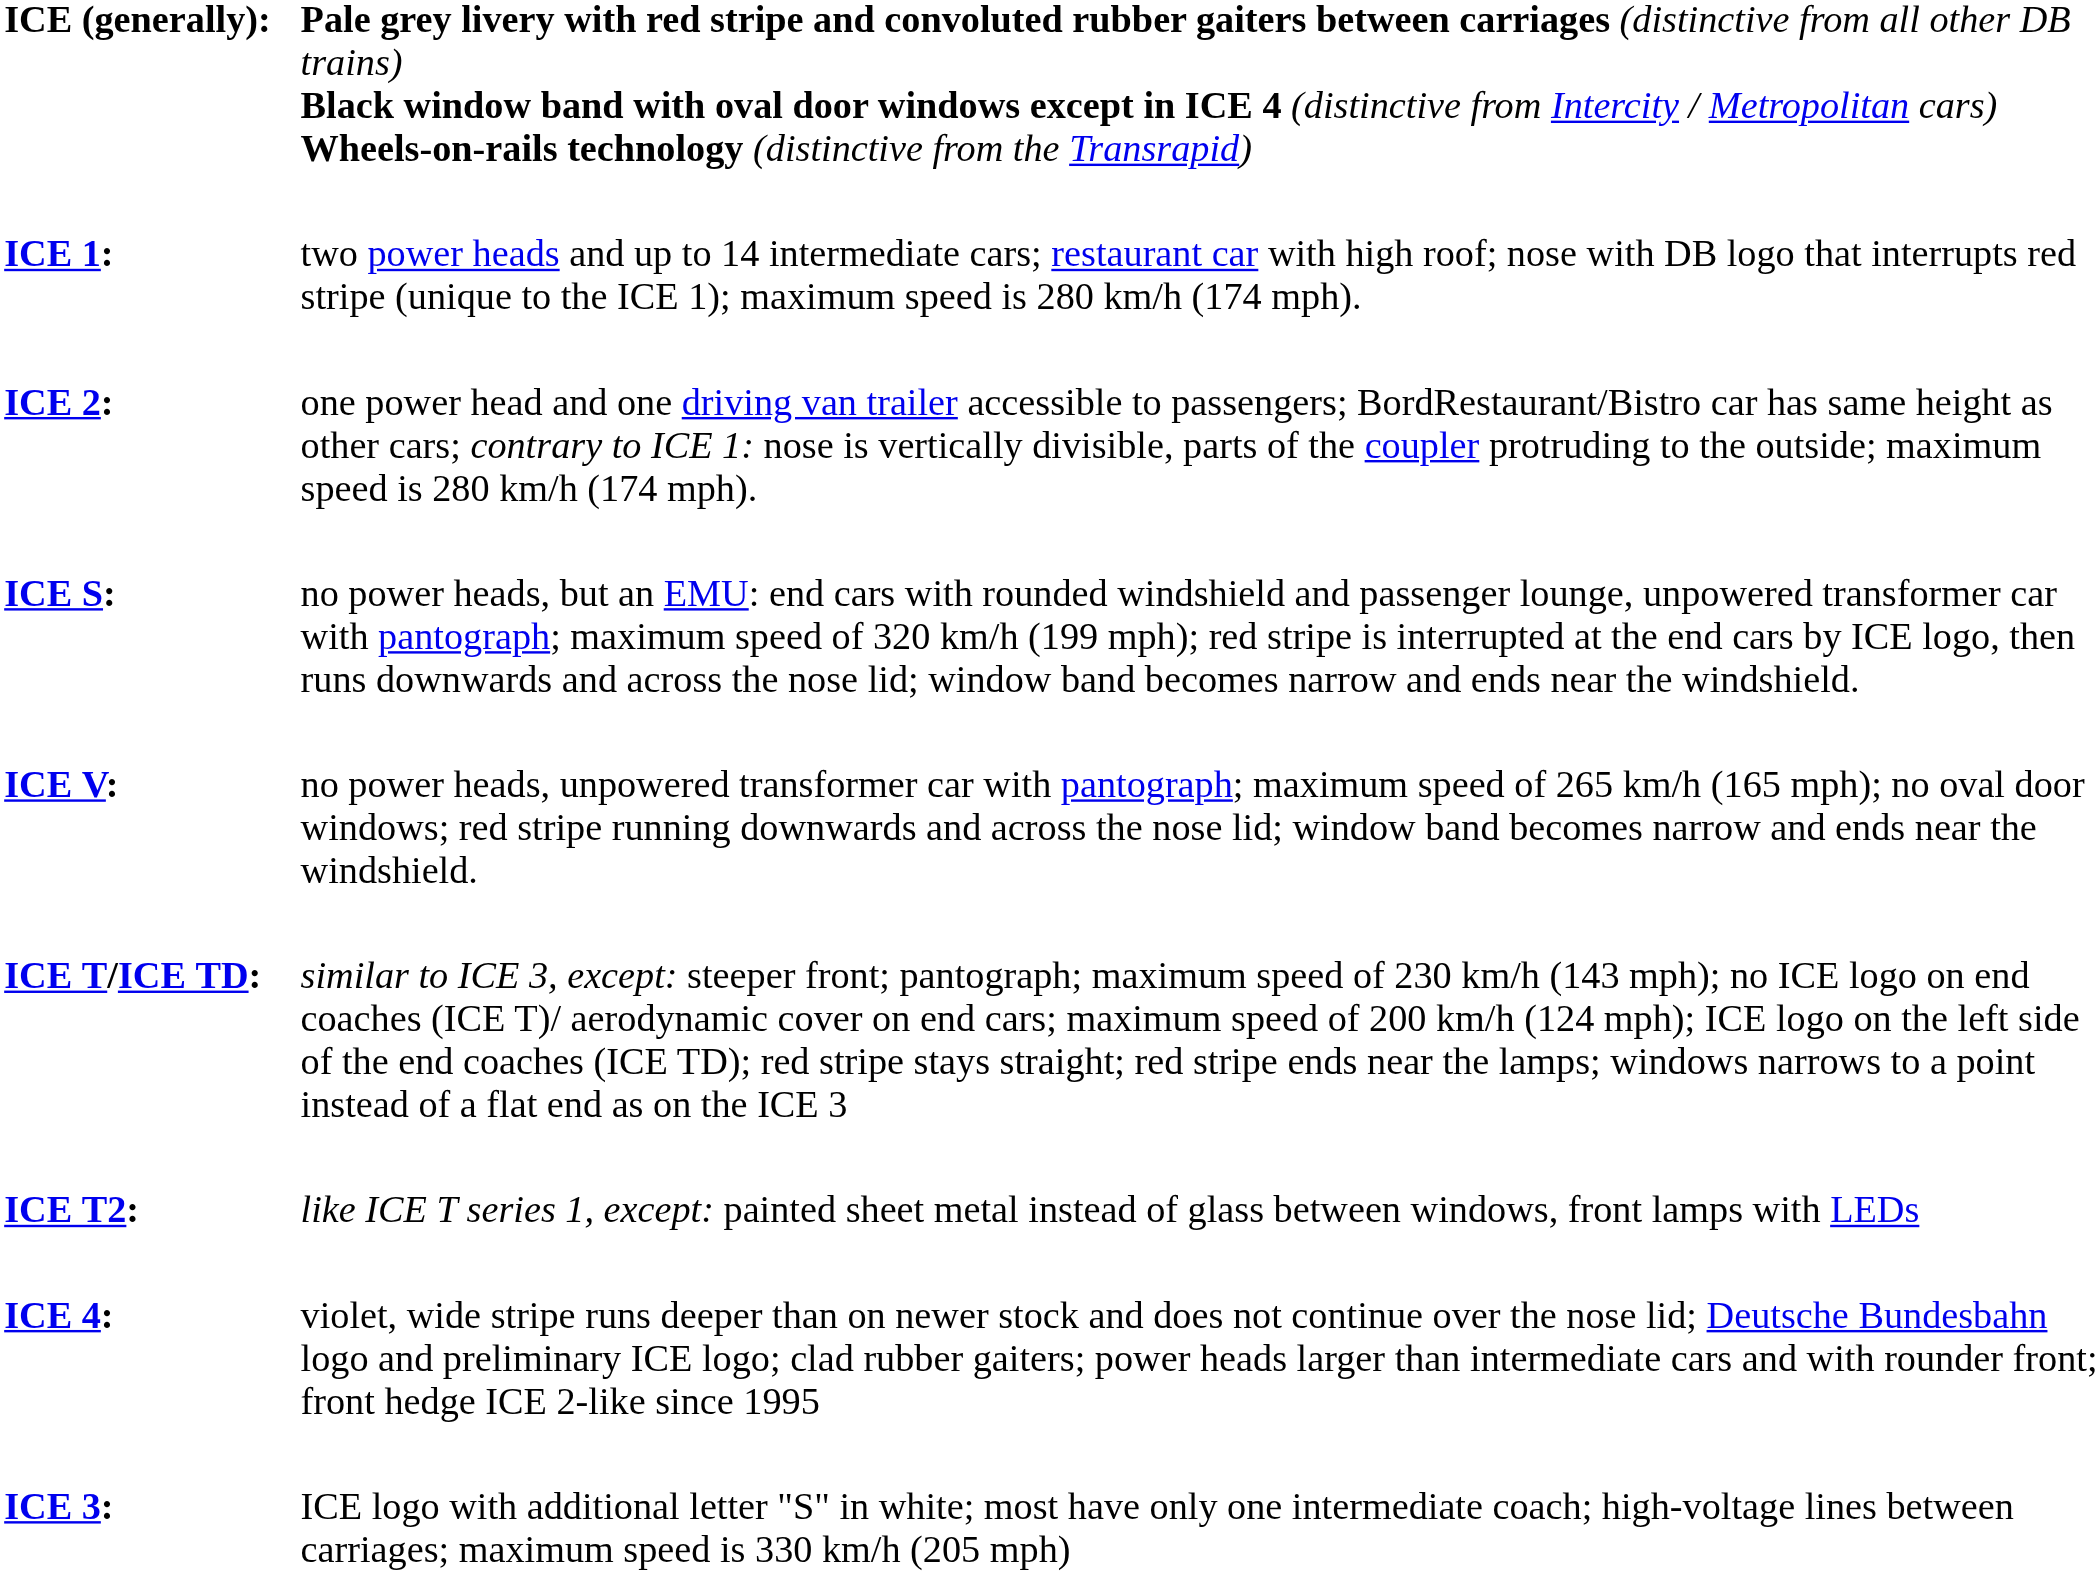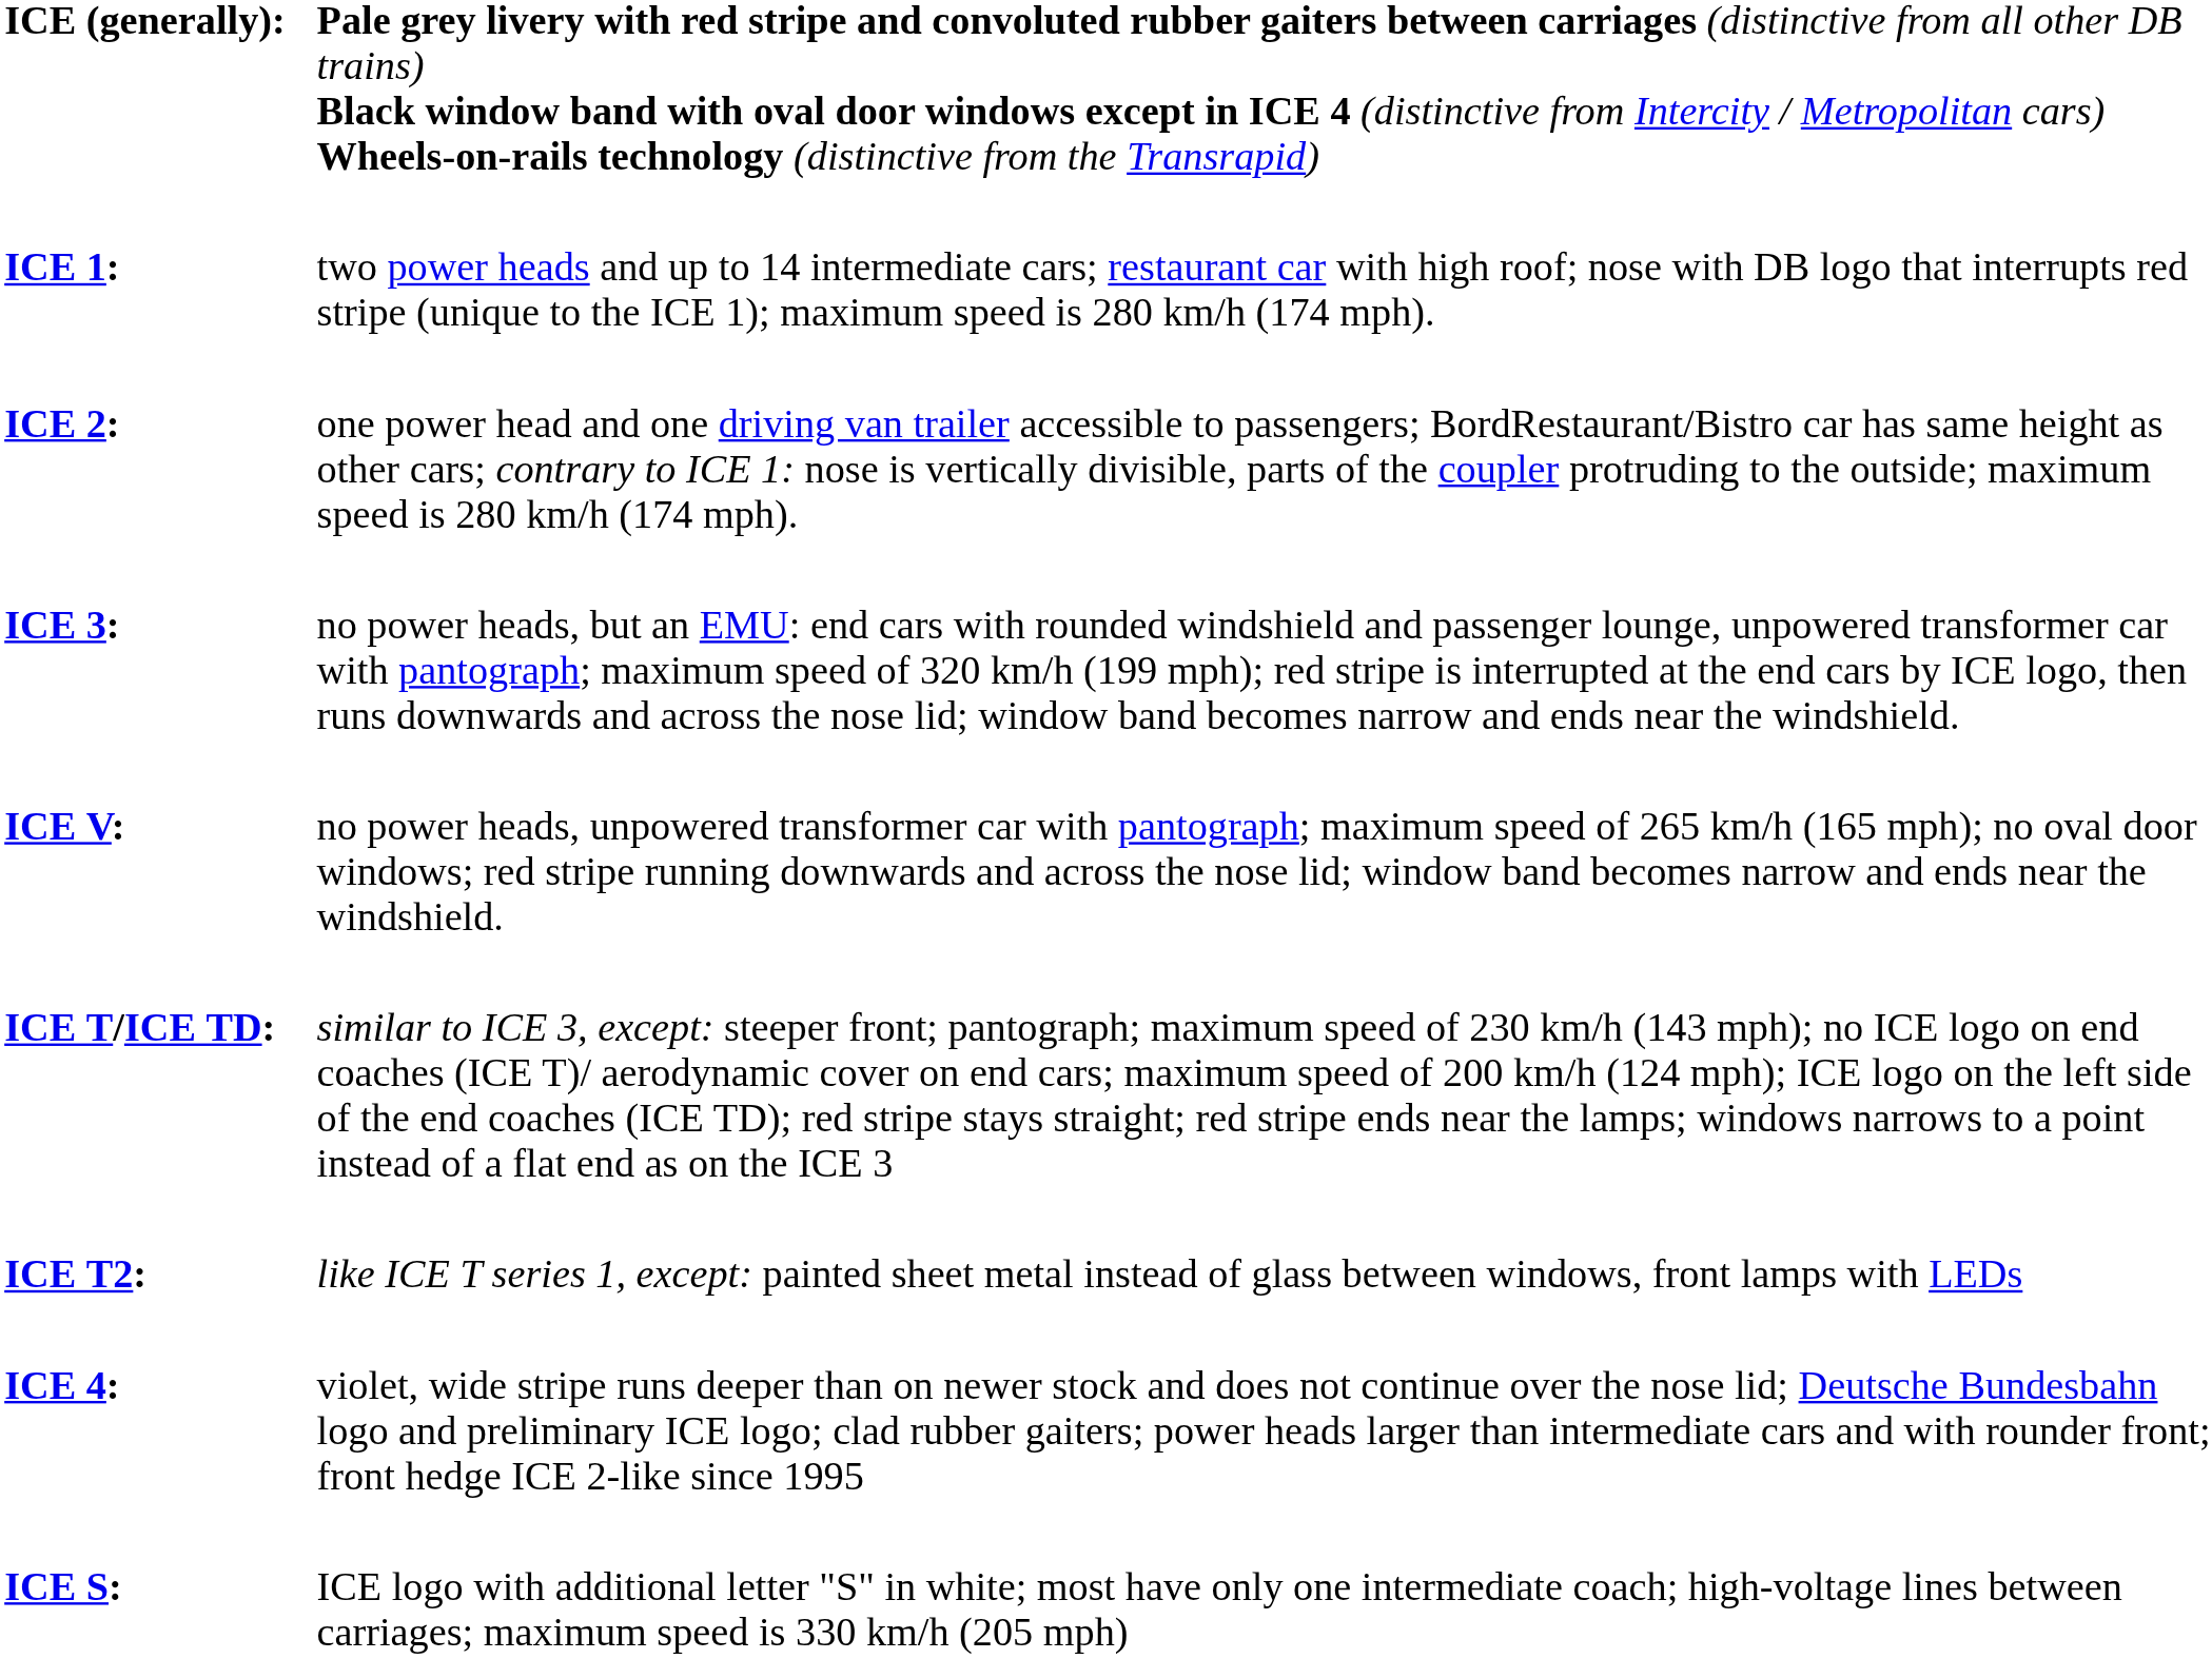row 4 | column 1: ICE S: -> ICE 3:
row 9 | column 1: ICE 3: -> ICE S:
